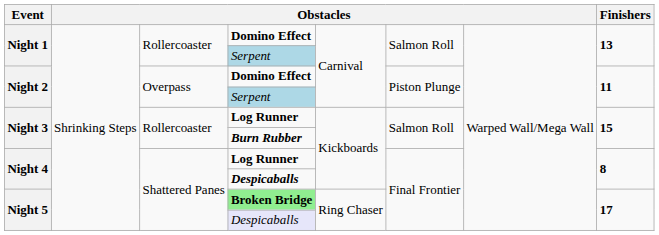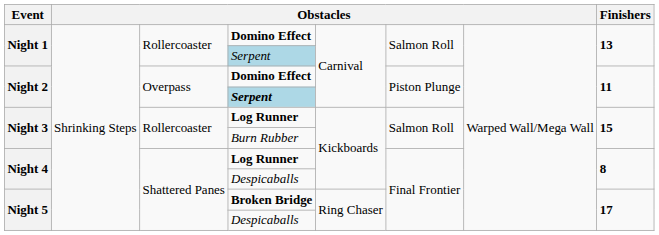Night 2 / Serpent | column 4: normal -> bold
Burn Rubber | column 4: bold -> normal
Night 4 / Despicaballs | column 4: bold -> normal
Broken Bridge | column 4: lightgreen background -> no background
Night 5 / Despicaballs | column 4: lavender background -> no background
